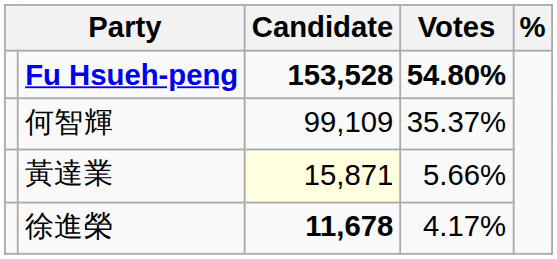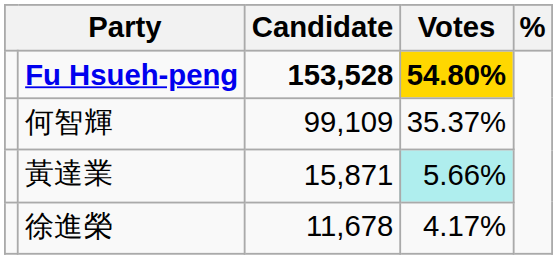Fu Hsueh-peng | Votes: no background -> gold background
黃達業 | Candidate: lightyellow background -> no background
黃達業 | Votes: no background -> paleturquoise background
徐進榮 | Candidate: bold -> normal
